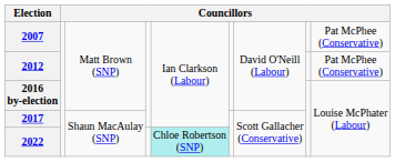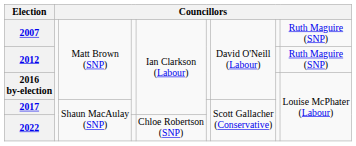2007 | column 9: Pat McPhee (Conservative) -> Ruth Maguire (SNP)
2012 | column 9: Pat McPhee (Conservative) -> Ruth Maguire (SNP)
2022 | column 5: paleturquoise background -> no background
